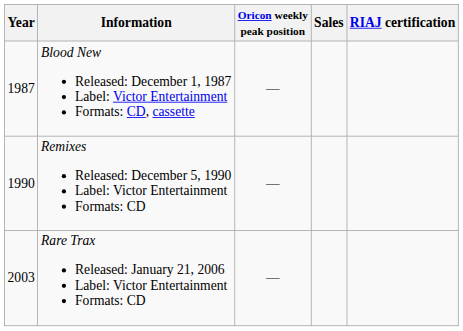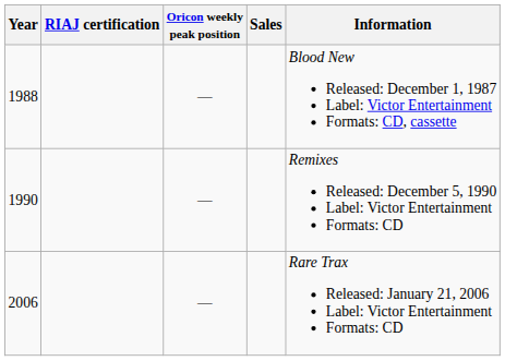columns swapped: Information <-> RIAJ certification
row 2 | Year: 1987 -> 1988
row 4 | Year: 2003 -> 2006
